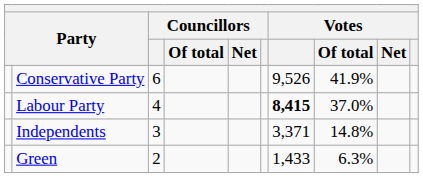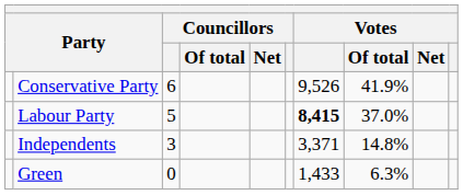Labour Party | column 3: 4 -> 5
Green | column 3: 2 -> 0
